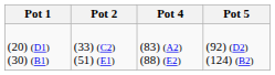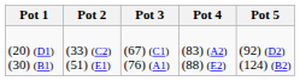+ column: Pot 3 | (67) (C1) (76) (A1)
